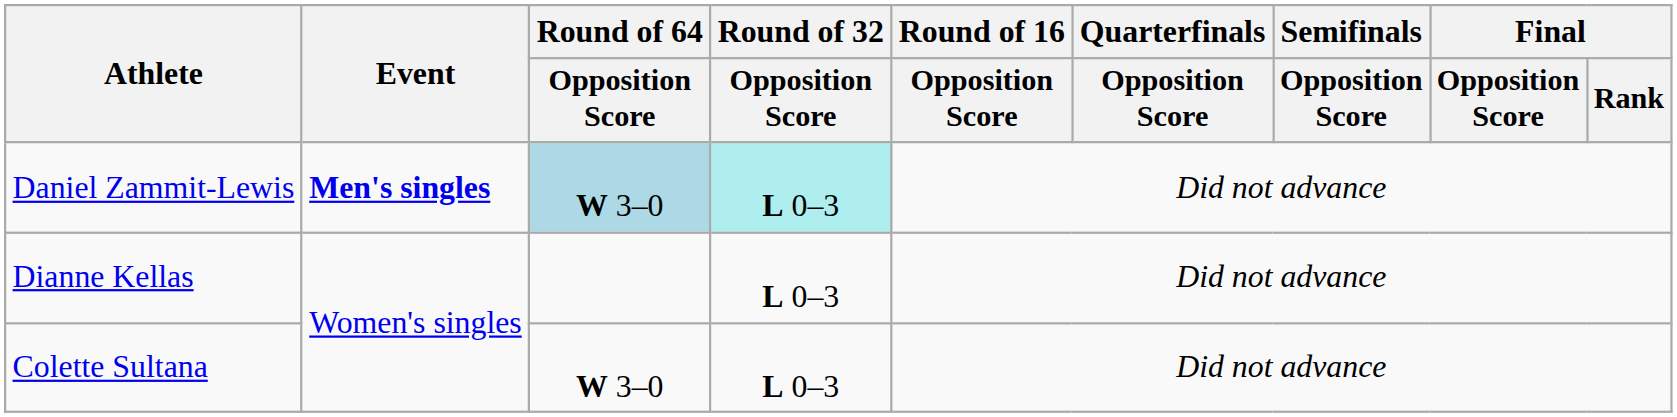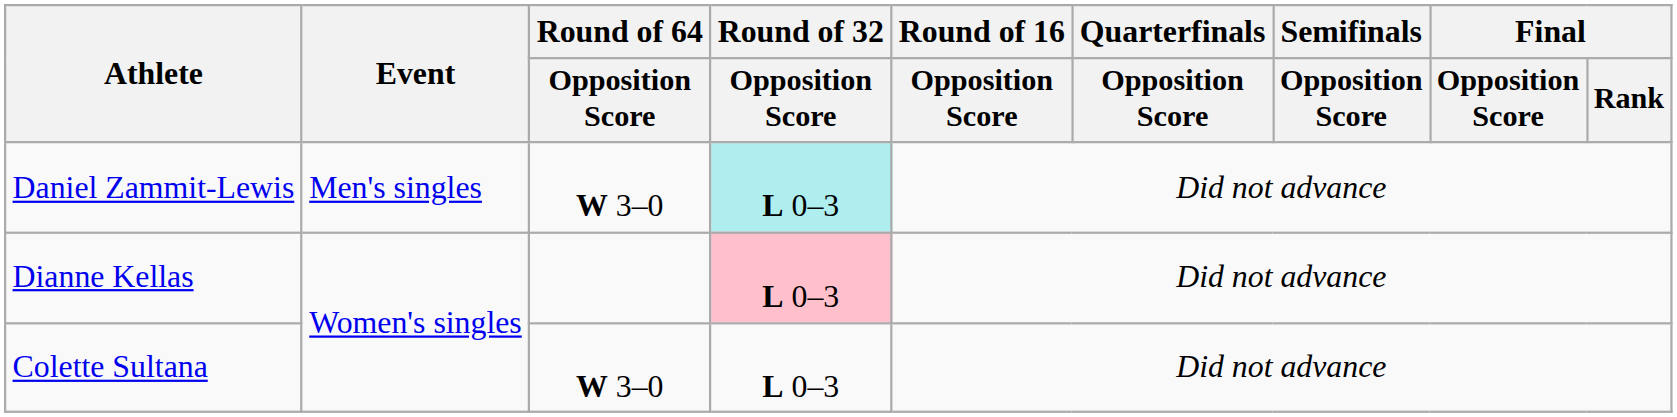Daniel Zammit-Lewis | Event: bold -> normal
Daniel Zammit-Lewis | Round of 64 / Opposition Score: lightblue background -> no background
Dianne Kellas | Round of 32 / Opposition Score: no background -> pink background
